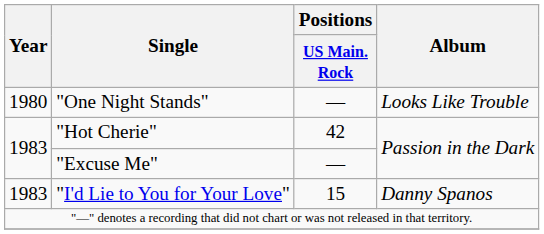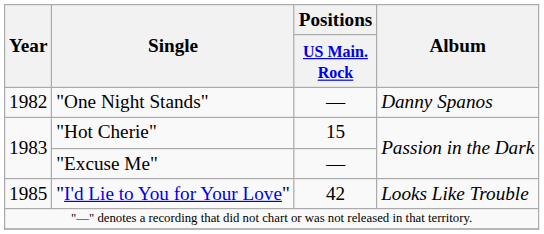"One Night Stands" | Year: 1980 -> 1982
"One Night Stands" | Album: Looks Like Trouble -> Danny Spanos
"Hot Cherie" | Positions / US Main. Rock: 42 -> 15
"I'd Lie to You for Your Love" | Year: 1983 -> 1985
"I'd Lie to You for Your Love" | Positions / US Main. Rock: 15 -> 42
"I'd Lie to You for Your Love" | Album: Danny Spanos -> Looks Like Trouble
